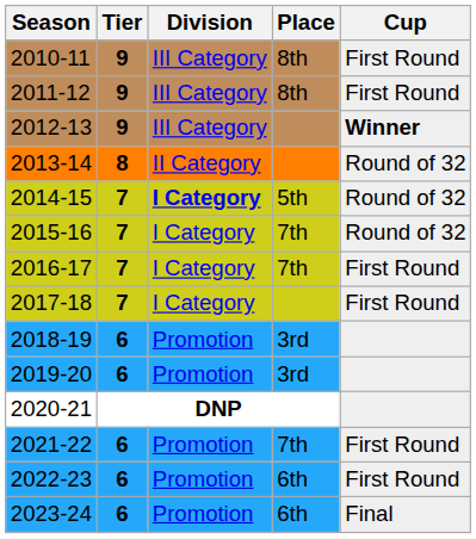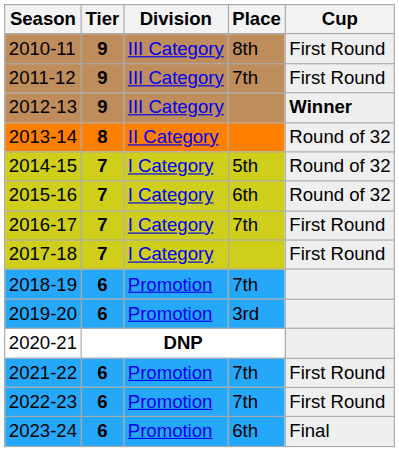2011-12 | Place: 8th -> 7th
2014-15 | Division: bold -> normal
2015-16 | Place: 7th -> 6th
2018-19 | Place: 3rd -> 7th
2022-23 | Place: 6th -> 7th
